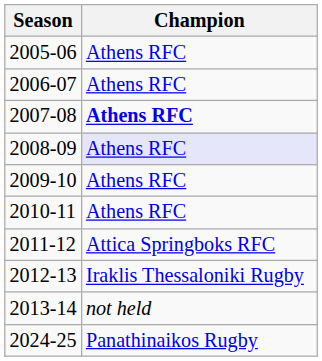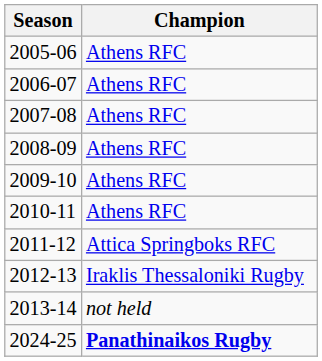2007-08 | Champion: bold -> normal
2008-09 | Champion: lavender background -> no background
2024-25 | Champion: normal -> bold
